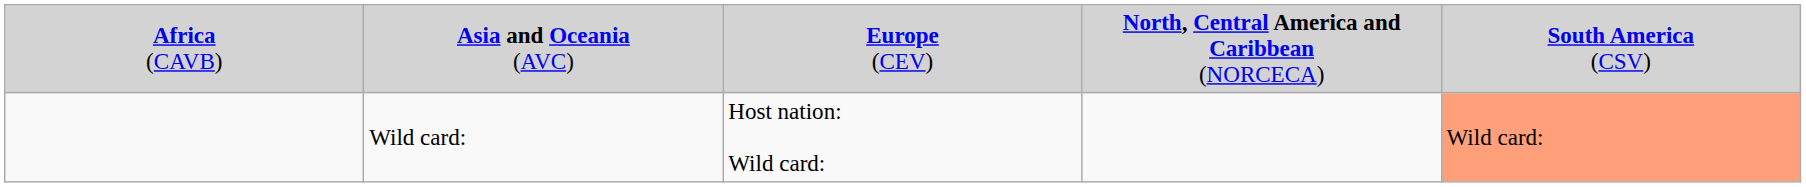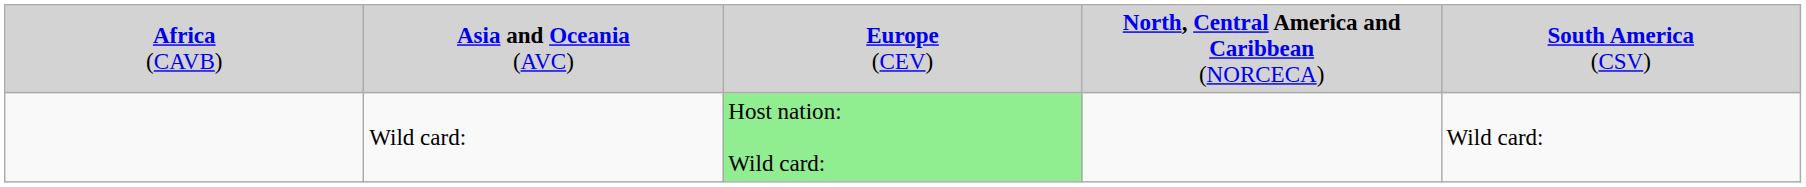row 2 | column 3: no background -> lightgreen background
row 2 | column 5: lightsalmon background -> no background
